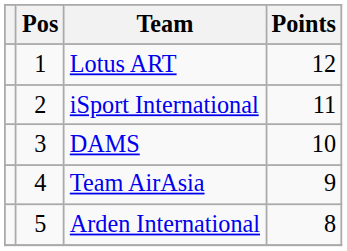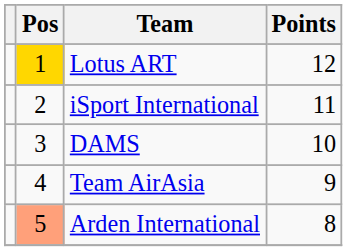Lotus ART | Pos: no background -> gold background
Arden International | Pos: no background -> lightsalmon background
